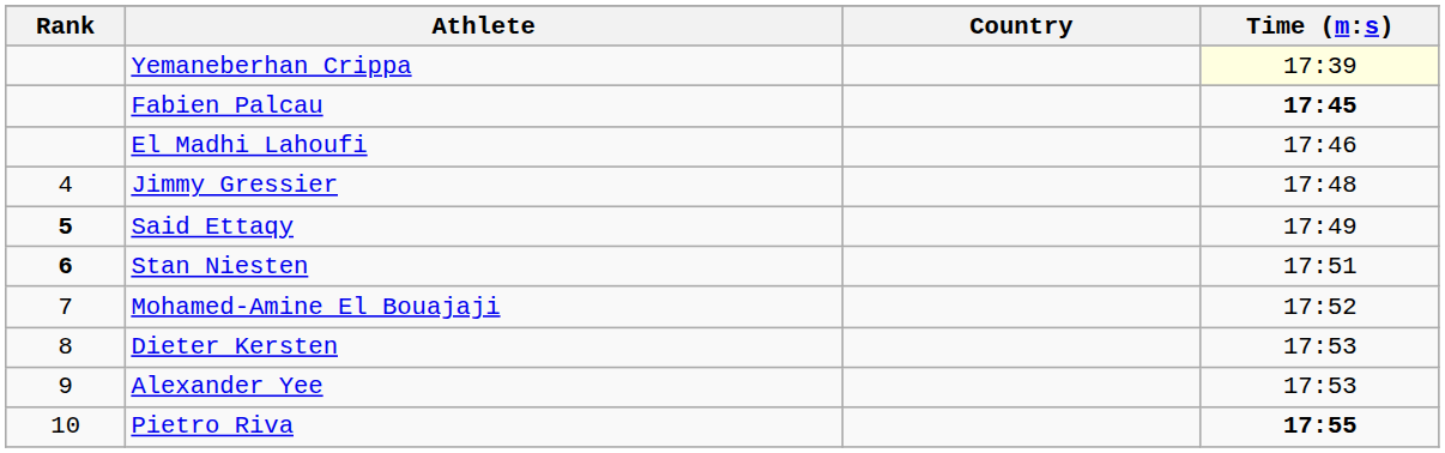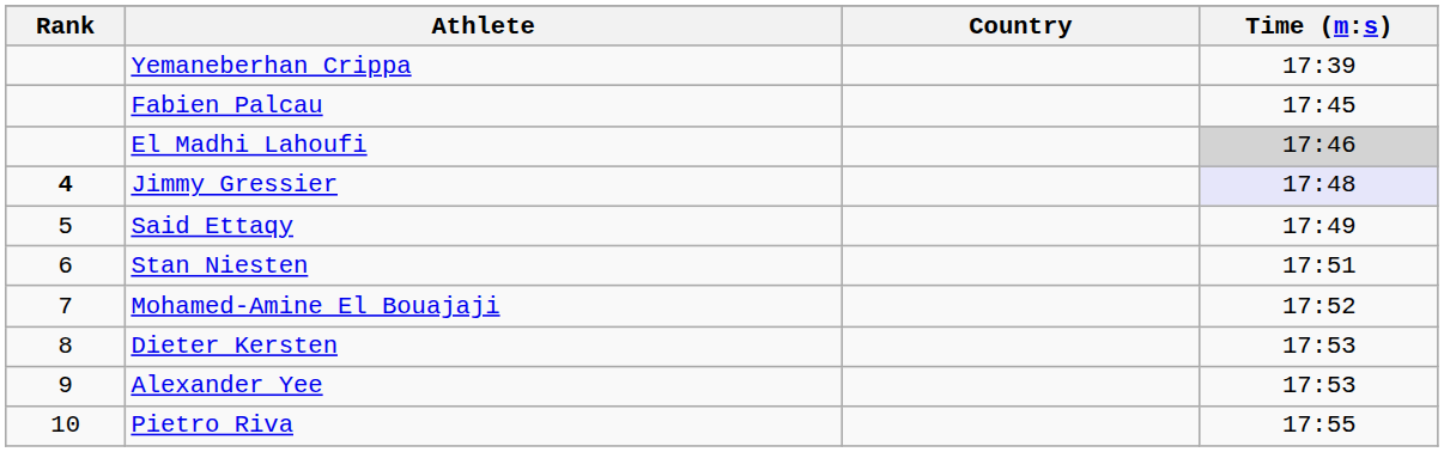Yemaneberhan Crippa | Time (m:s): lightyellow background -> no background
Fabien Palcau | Time (m:s): bold -> normal
El Madhi Lahoufi | Time (m:s): no background -> lightgrey background
Jimmy Gressier | Rank: normal -> bold
Jimmy Gressier | Time (m:s): no background -> lavender background
Said Ettaqy | Rank: bold -> normal
Stan Niesten | Rank: bold -> normal
Pietro Riva | Time (m:s): bold -> normal
